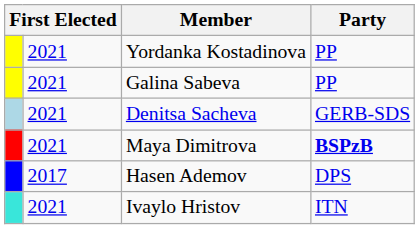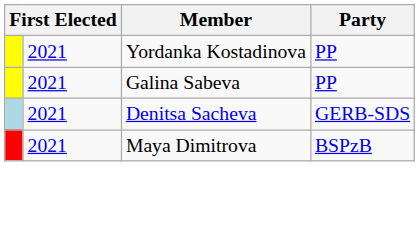Maya Dimitrova | Party: bold -> normal
- row: 2017 | Hasen Ademov | DPS
- row: 2021 | Ivaylo Hristov | ITN
